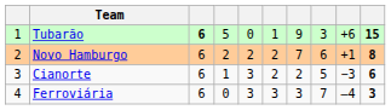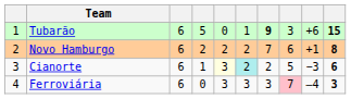Tubarão | column 3: bold -> normal
Tubarão | column 7: normal -> bold
Cianorte | column 5: no background -> lightyellow background
Cianorte | column 6: no background -> paleturquoise background
Ferroviária | column 8: no background -> pink background
